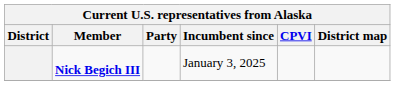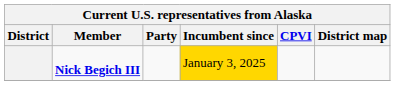Nick Begich III | Incumbent since: no background -> gold background
